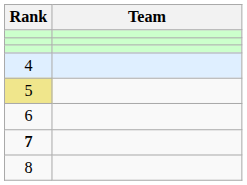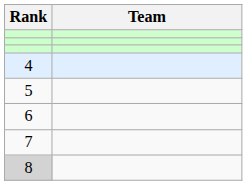row 6 | Rank: khaki background -> no background
row 8 | Rank: bold -> normal
row 9 | Rank: no background -> lightgrey background
